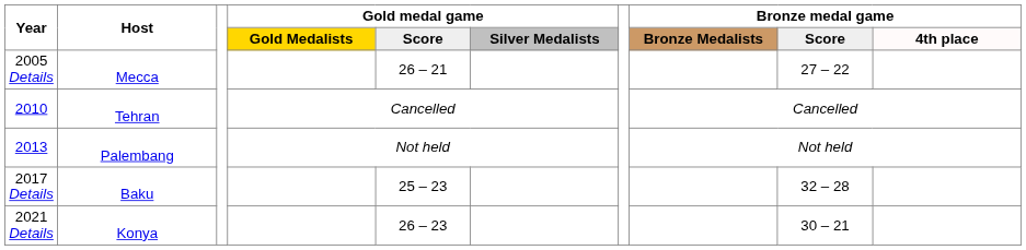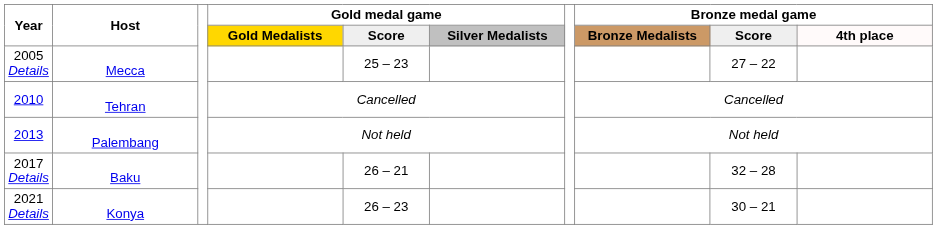2005 Details | Gold medal game / Score: 26 – 21 -> 25 – 23
2017 Details | Gold medal game / Score: 25 – 23 -> 26 – 21
